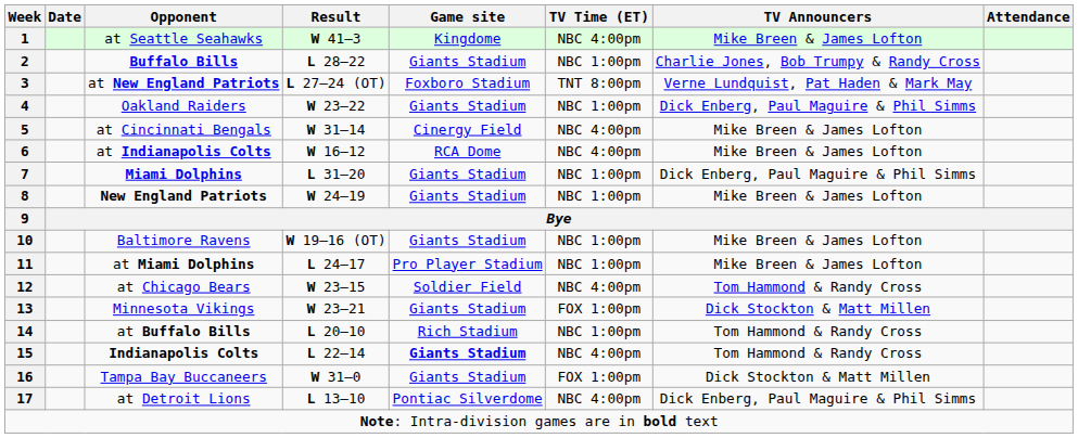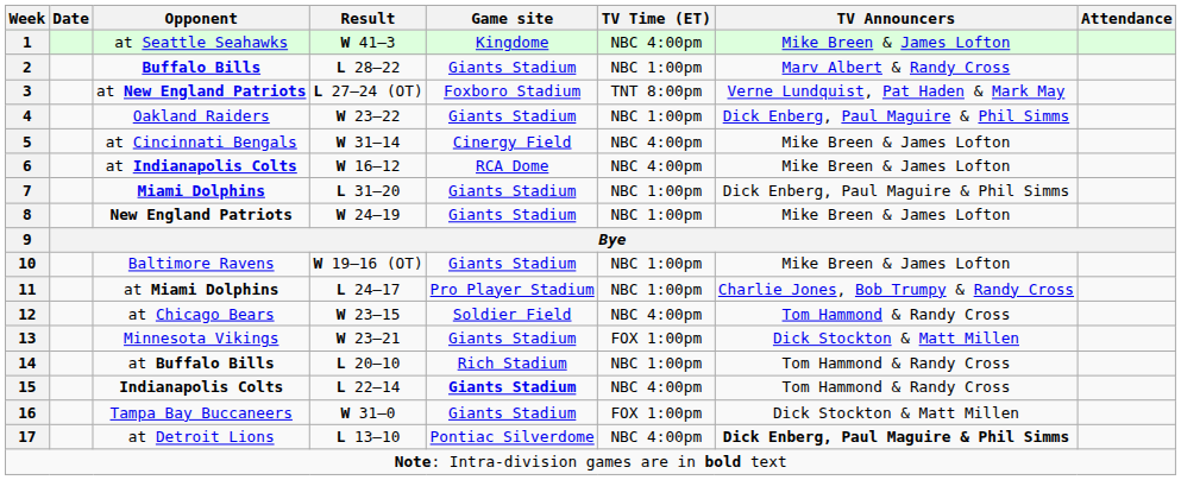2 | TV Announcers: Charlie Jones, Bob Trumpy & Randy Cross -> Marv Albert & Randy Cross
11 | TV Announcers: Mike Breen & James Lofton -> Charlie Jones, Bob Trumpy & Randy Cross
17 | TV Announcers: normal -> bold
